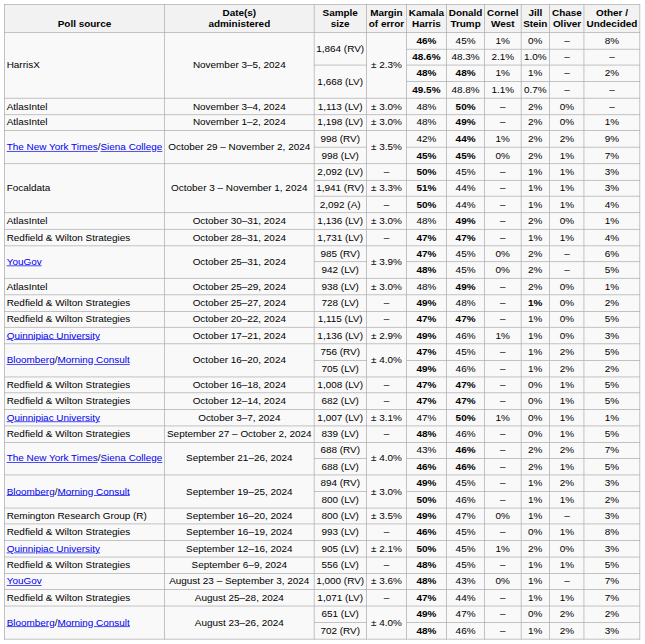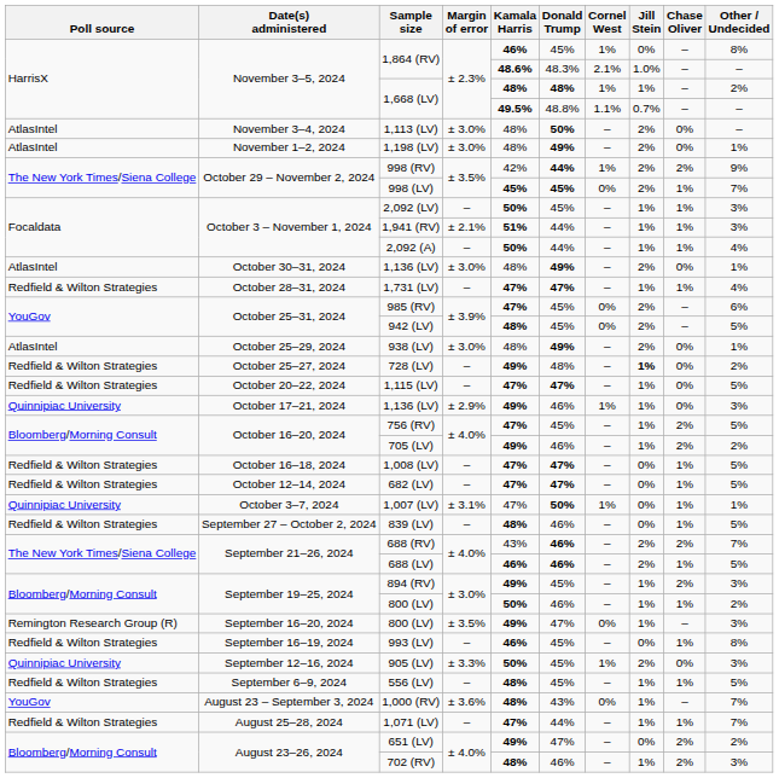1,941 (RV) | Margin of error: ± 3.3% -> ± 2.1%
905 (LV) | Margin of error: ± 2.1% -> ± 3.3%
